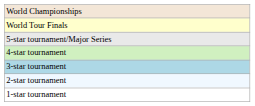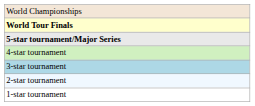row 2 | column 1: normal -> bold
row 3 | column 1: normal -> bold
